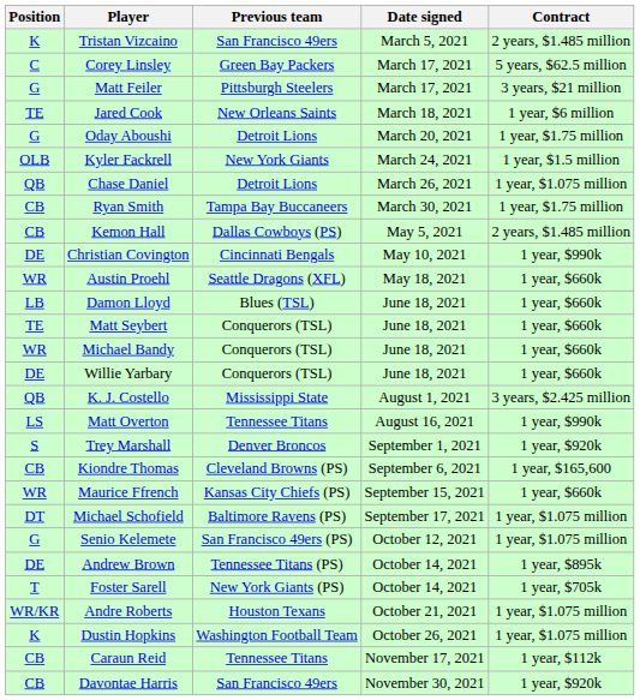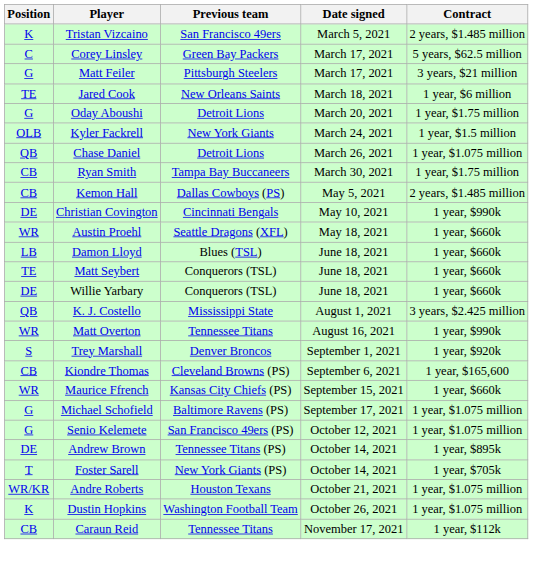- row: WR | Michael Bandy | Conquerors (TSL) | June 18, 2021 | 1 year, $660k
Matt Overton | Position: LS -> WR
Michael Schofield | Position: DT -> G
- row: CB | Davontae Harris | San Francisco 49ers | November 30, 2021 | 1 year, $920k
